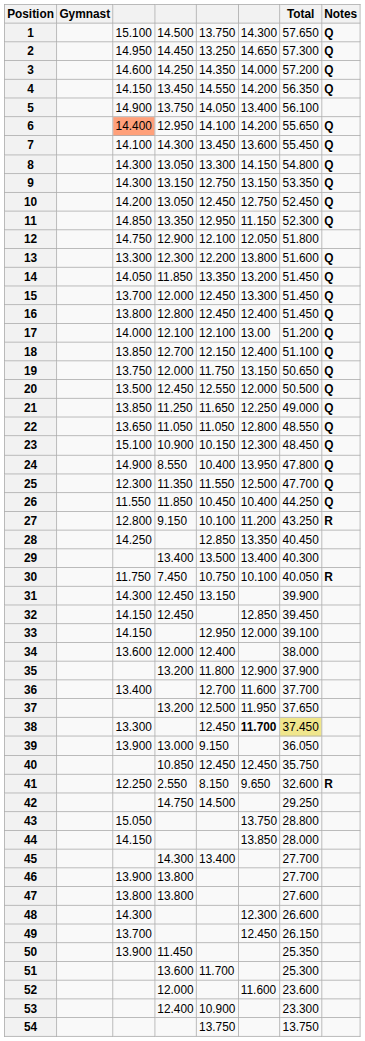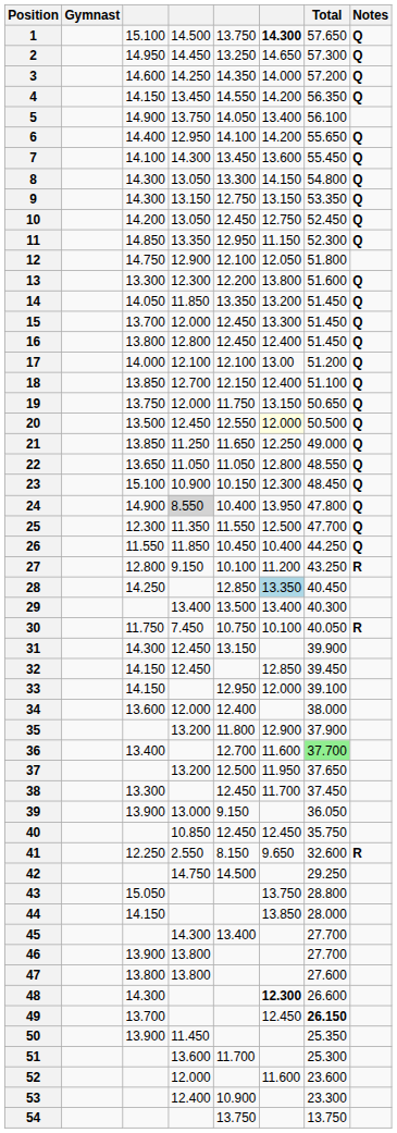1 | column 6: normal -> bold
6 | column 3: lightsalmon background -> no background
20 | column 6: no background -> lightyellow background
24 | column 4: no background -> lightgrey background
28 | column 6: no background -> lightblue background
36 | Total: no background -> lightgreen background
38 | column 6: bold -> normal
38 | Total: khaki background -> no background
48 | column 6: normal -> bold
49 | Total: normal -> bold
